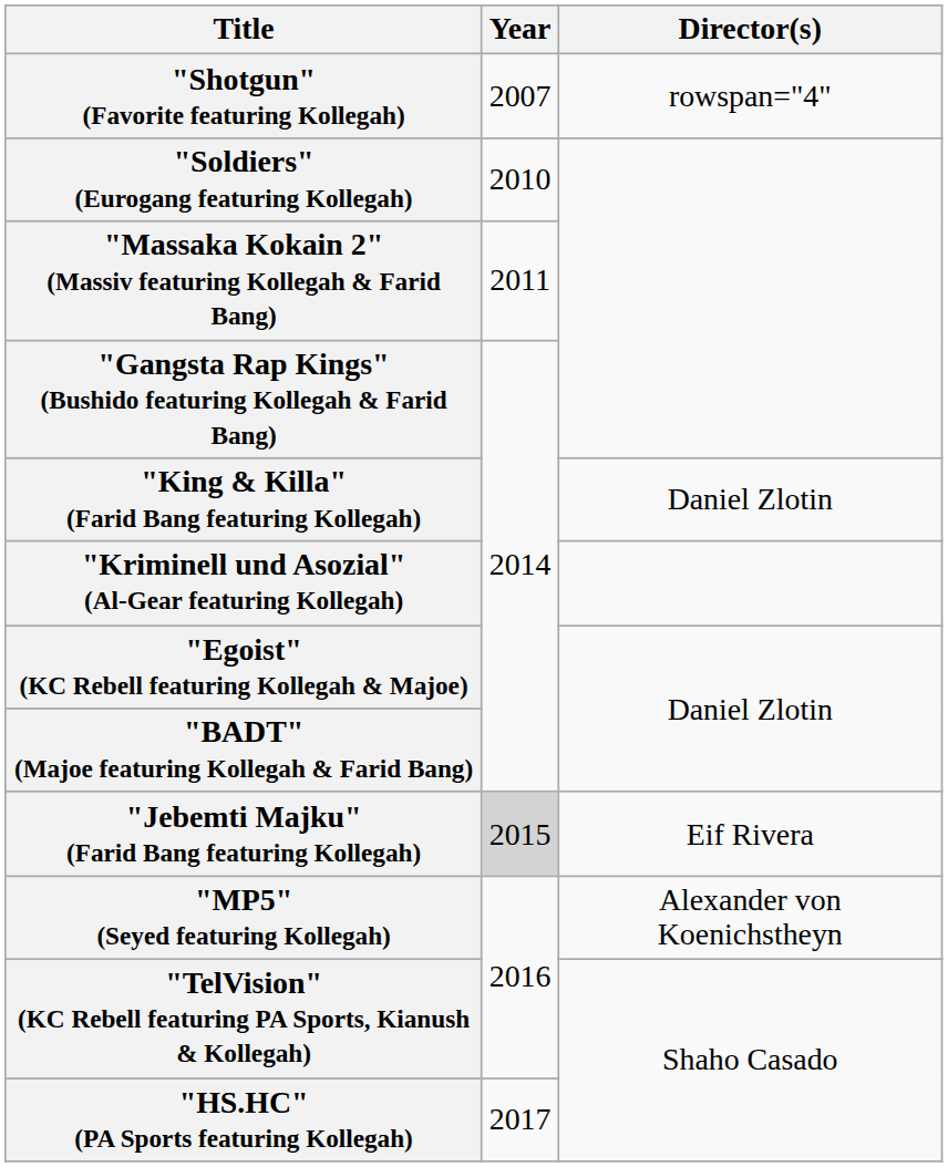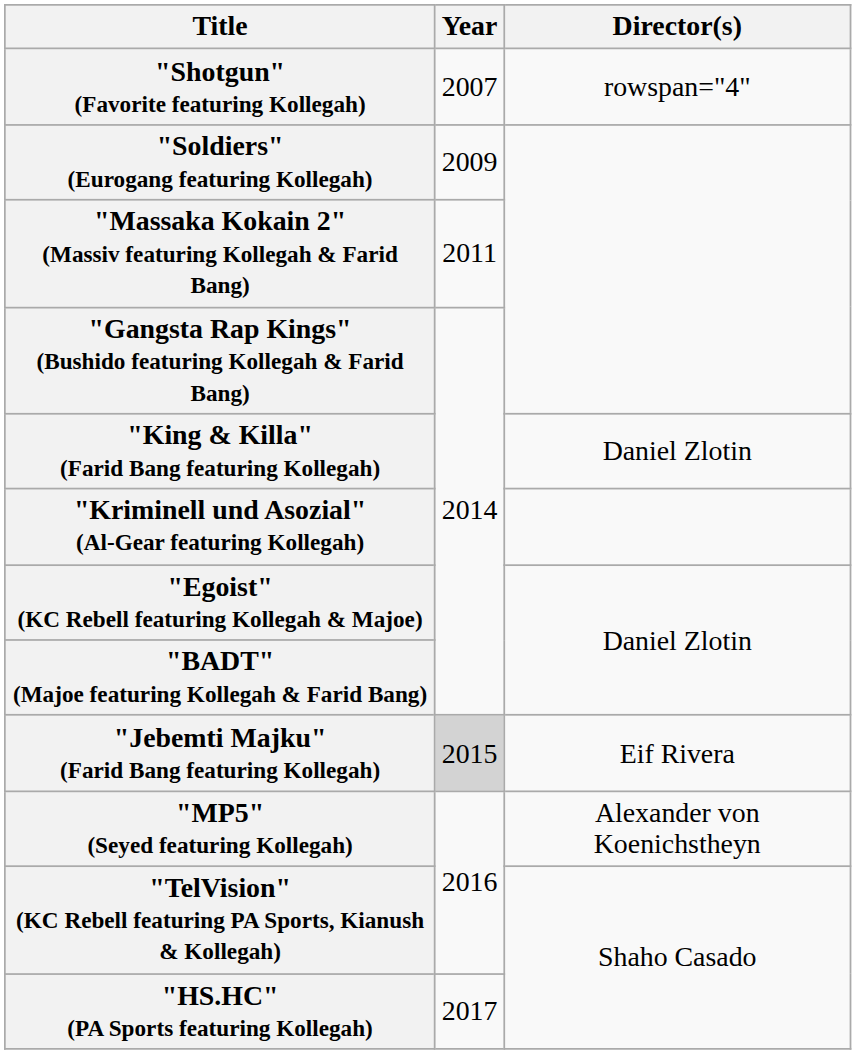"Soldiers" (Eurogang featuring Kollegah) | Year: 2010 -> 2009
